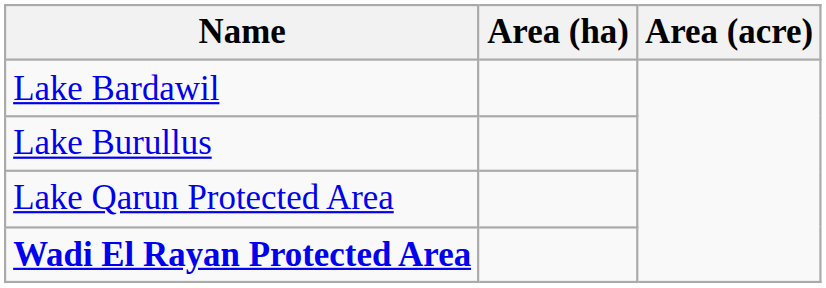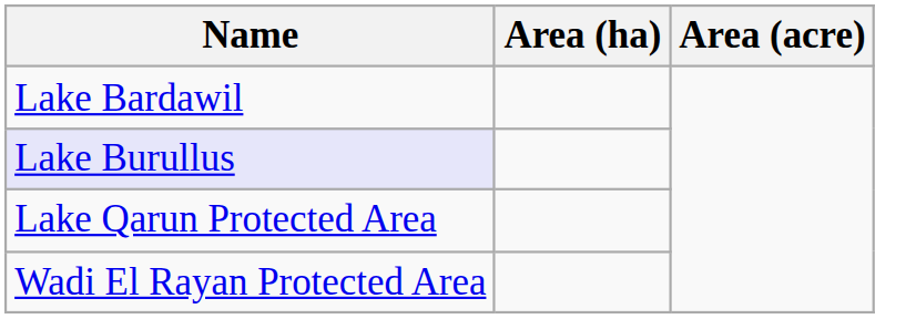Lake Burullus | Name: no background -> lavender background
Wadi El Rayan Protected Area | Name: bold -> normal
